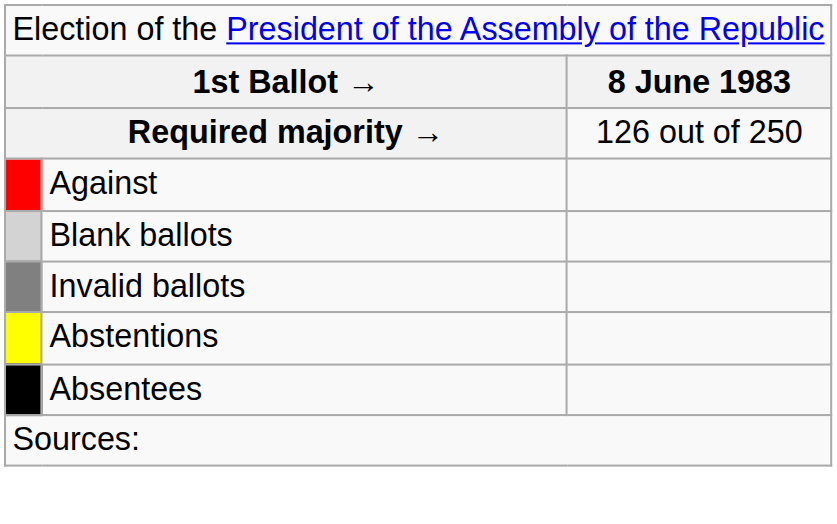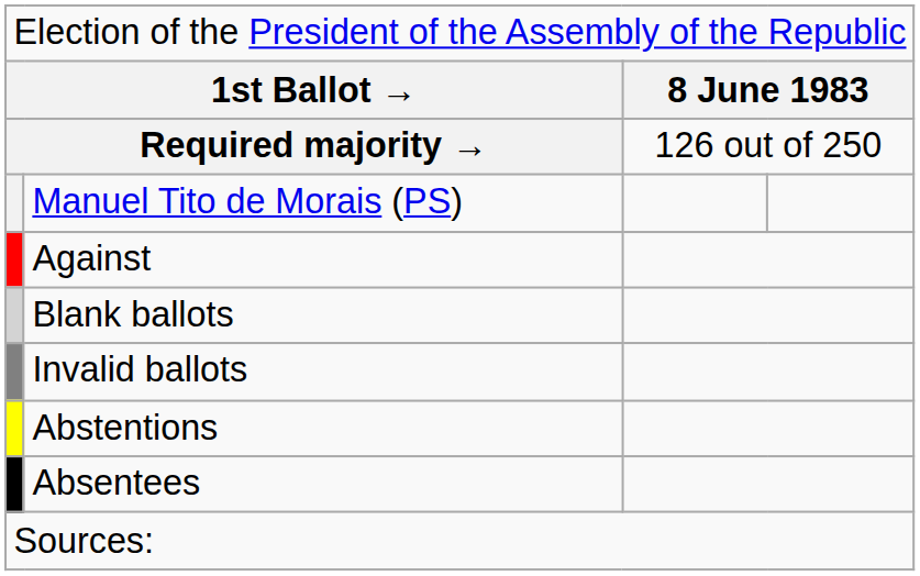+ row: Manuel Tito de Morais (PS)
